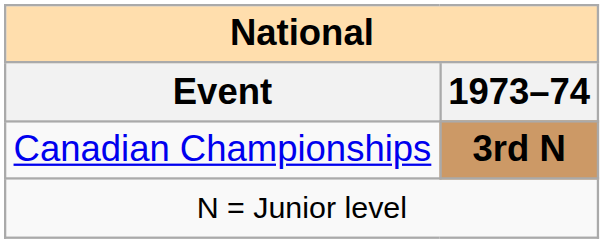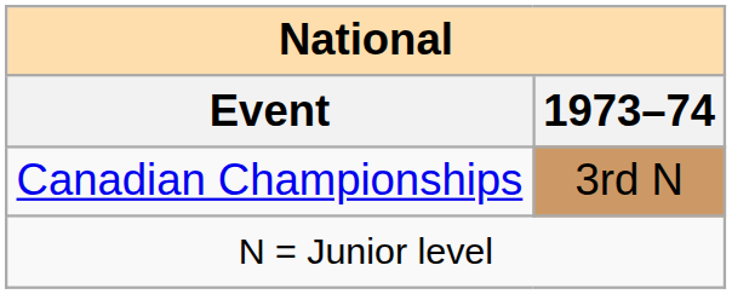Canadian Championships | 1973–74: bold -> normal
